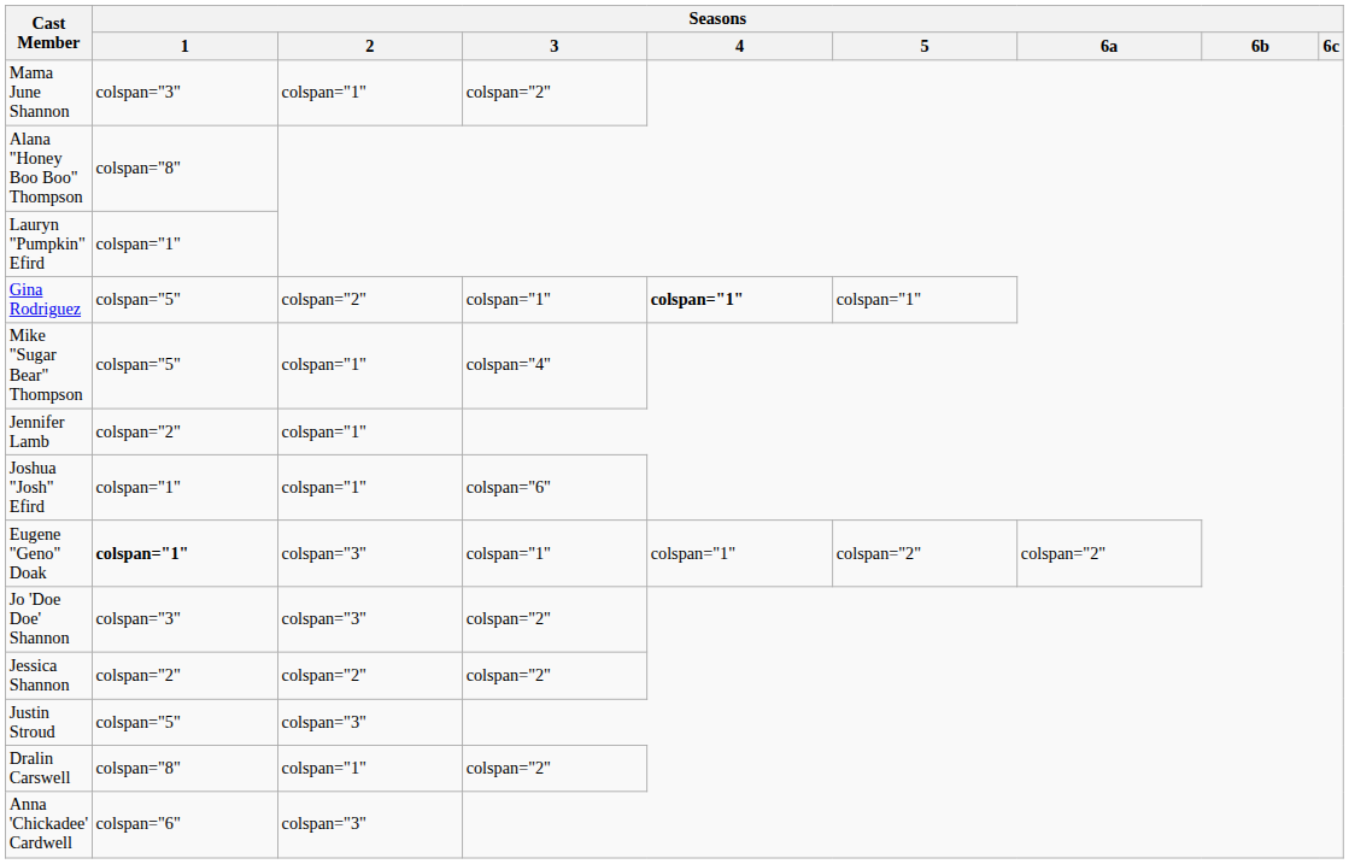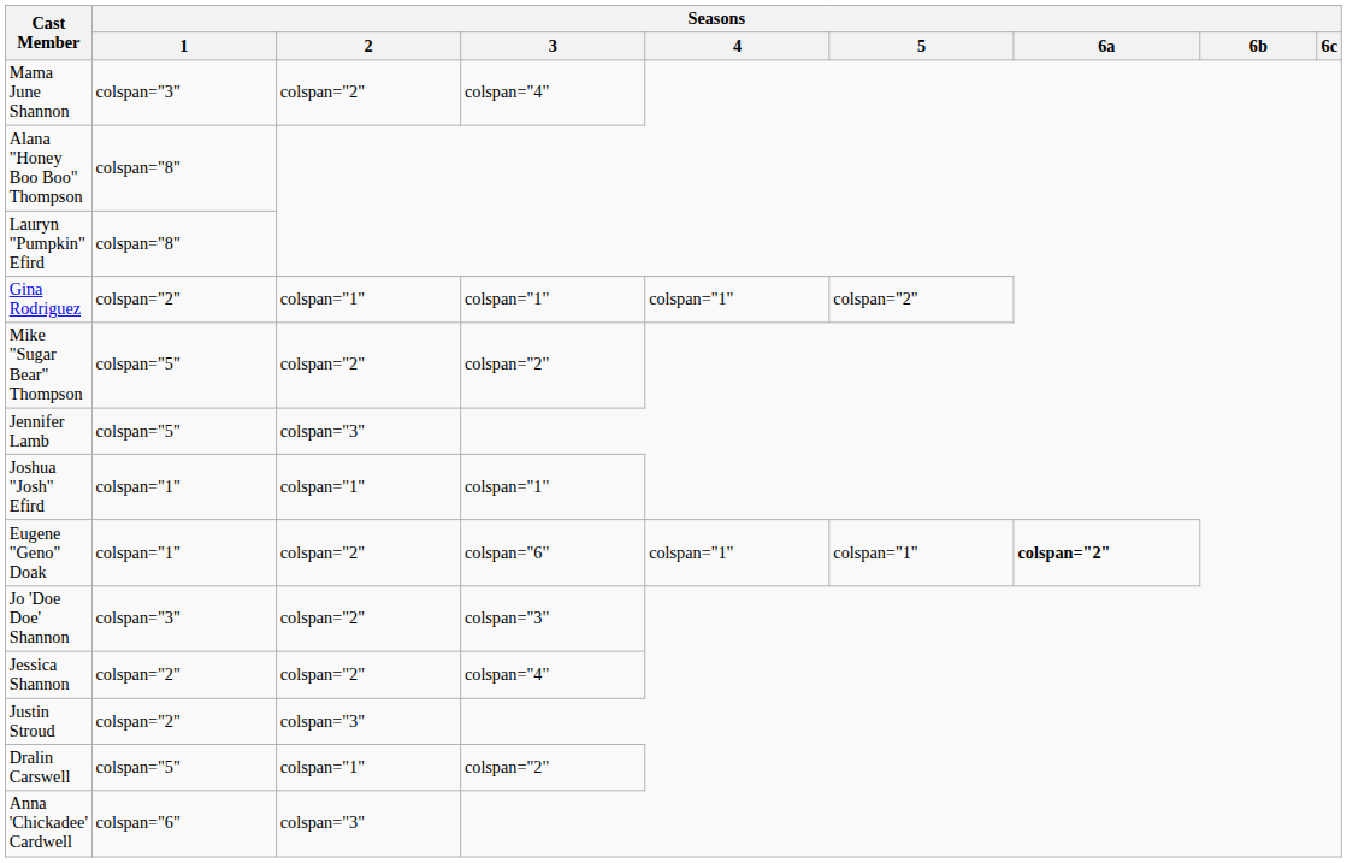Mama June Shannon | Seasons / 2: colspan="1" -> colspan="2"
Mama June Shannon | Seasons / 3: colspan="2" -> colspan="4"
Lauryn "Pumpkin" Efird | Seasons / 1: colspan="1" -> colspan="8"
Gina Rodriguez | Seasons / 1: colspan="5" -> colspan="2"
Gina Rodriguez | Seasons / 2: colspan="2" -> colspan="1"
Gina Rodriguez | Seasons / 4: bold -> normal
Gina Rodriguez | Seasons / 5: colspan="1" -> colspan="2"
Mike "Sugar Bear" Thompson | Seasons / 2: colspan="1" -> colspan="2"
Mike "Sugar Bear" Thompson | Seasons / 3: colspan="4" -> colspan="2"
Jennifer Lamb | Seasons / 1: colspan="2" -> colspan="5"
Jennifer Lamb | Seasons / 2: colspan="1" -> colspan="3"
Joshua "Josh" Efird | Seasons / 3: colspan="6" -> colspan="1"
Eugene "Geno" Doak | Seasons / 1: bold -> normal
Eugene "Geno" Doak | Seasons / 2: colspan="3" -> colspan="2"
Eugene "Geno" Doak | Seasons / 3: colspan="1" -> colspan="6"
Eugene "Geno" Doak | Seasons / 5: colspan="2" -> colspan="1"
Eugene "Geno" Doak | Seasons / 6a: normal -> bold
Jo 'Doe Doe' Shannon | Seasons / 2: colspan="3" -> colspan="2"
Jo 'Doe Doe' Shannon | Seasons / 3: colspan="2" -> colspan="3"
Jessica Shannon | Seasons / 3: colspan="2" -> colspan="4"
Justin Stroud | Seasons / 1: colspan="5" -> colspan="2"
Dralin Carswell | Seasons / 1: colspan="8" -> colspan="5"
